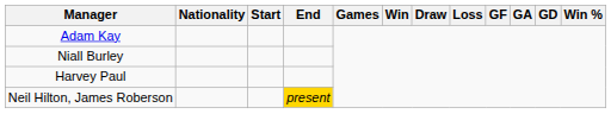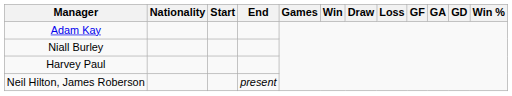Neil Hilton, James Roberson | End: gold background -> no background
